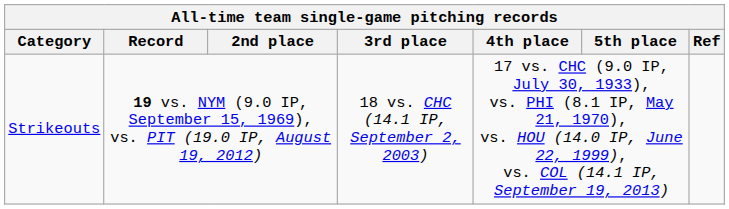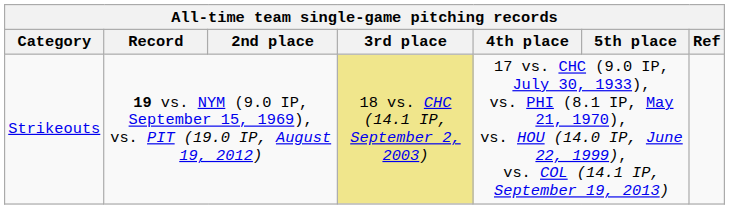Strikeouts | 3rd place: no background -> khaki background
